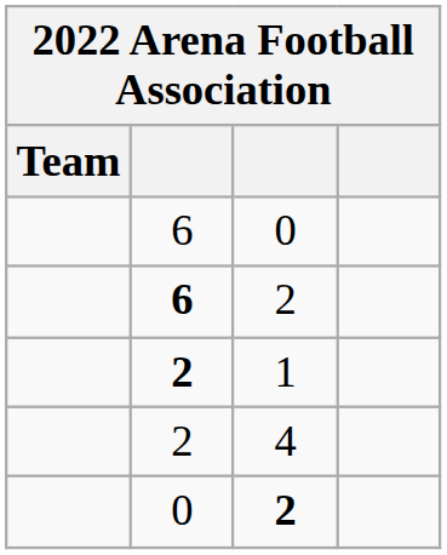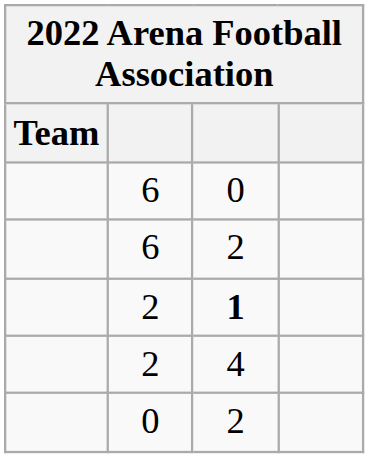6 / 2 | column 2: bold -> normal
1 | column 2: bold -> normal
1 | column 3: normal -> bold
0 / 2 | column 3: bold -> normal
